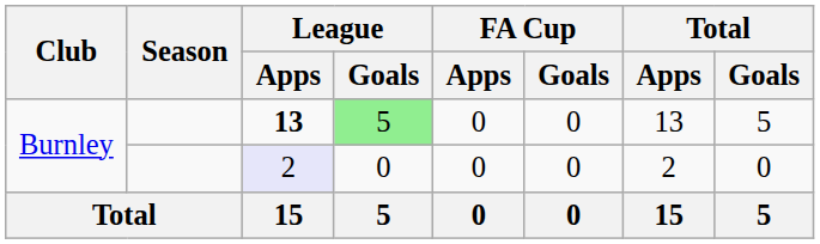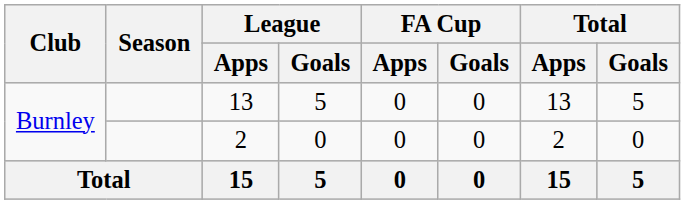row 3 | League / Apps: bold -> normal
row 3 | League / Goals: lightgreen background -> no background
row 4 | League / Apps: lavender background -> no background
